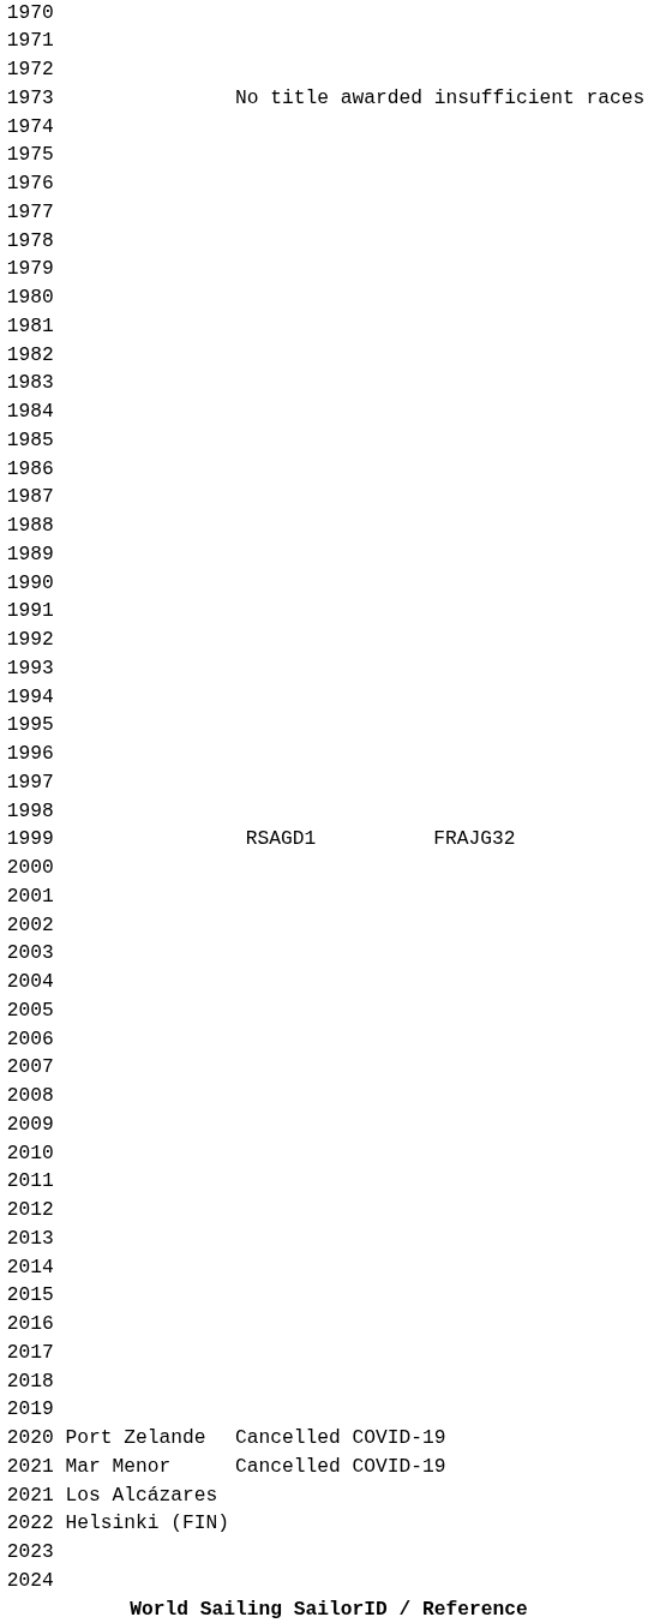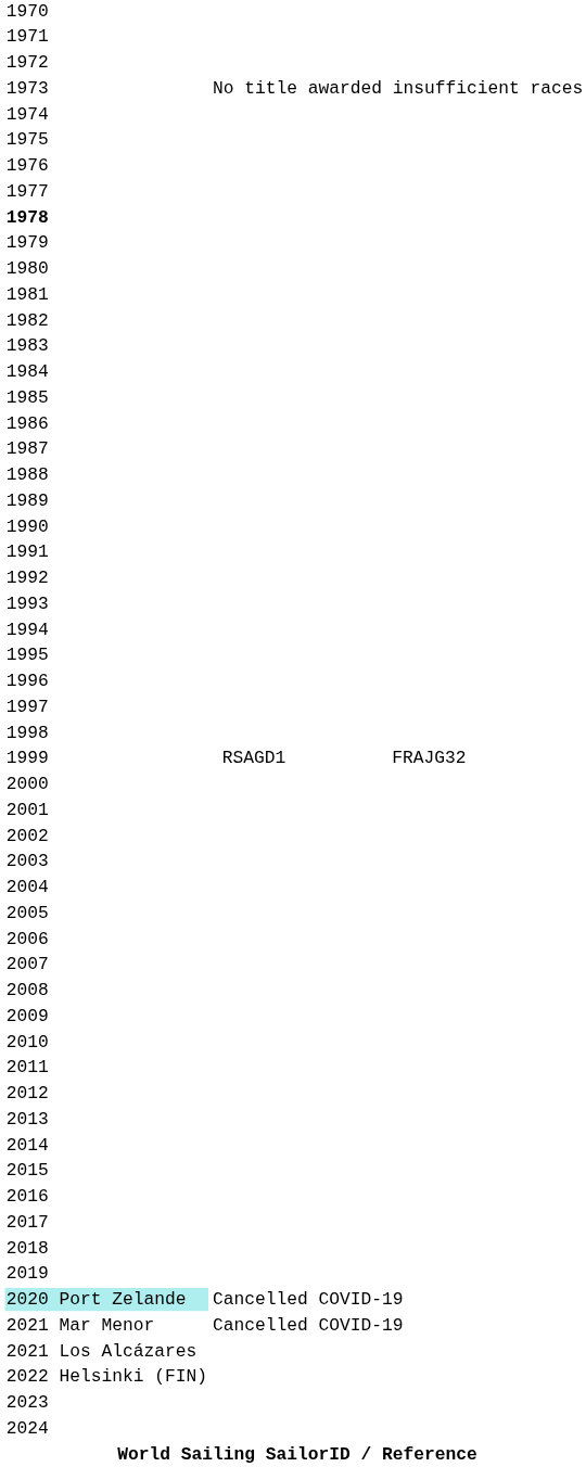1978 | column 1: normal -> bold
2020 Port Zelande | column 1: no background -> paleturquoise background
